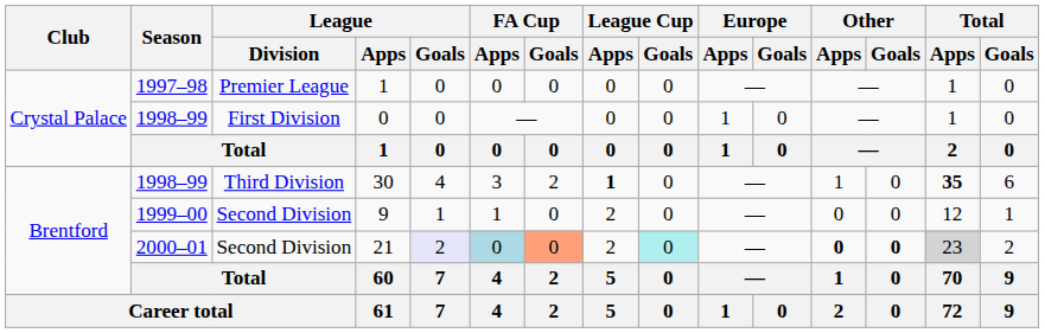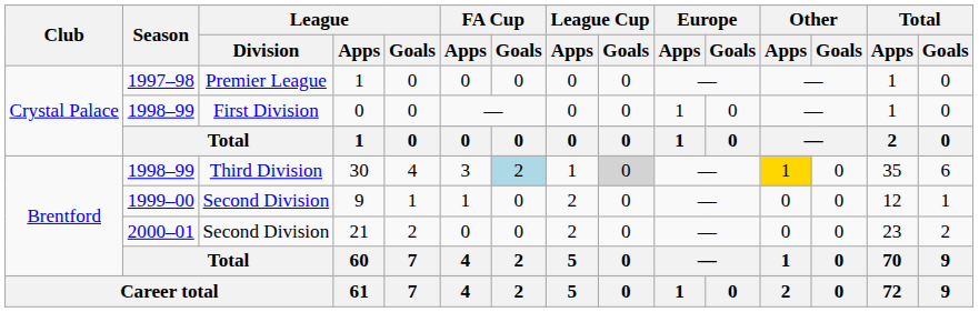30 | FA Cup / Goals: no background -> lightblue background
30 | League Cup / Apps: bold -> normal
30 | League Cup / Goals: no background -> lightgrey background
30 | Other / Apps: no background -> gold background
30 | Total / Apps: bold -> normal
21 | League / Goals: lavender background -> no background
21 | FA Cup / Apps: lightblue background -> no background
21 | FA Cup / Goals: lightsalmon background -> no background
21 | League Cup / Goals: paleturquoise background -> no background
21 | Other / Apps: bold -> normal
21 | Other / Goals: bold -> normal
21 | Total / Apps: lightgrey background -> no background
